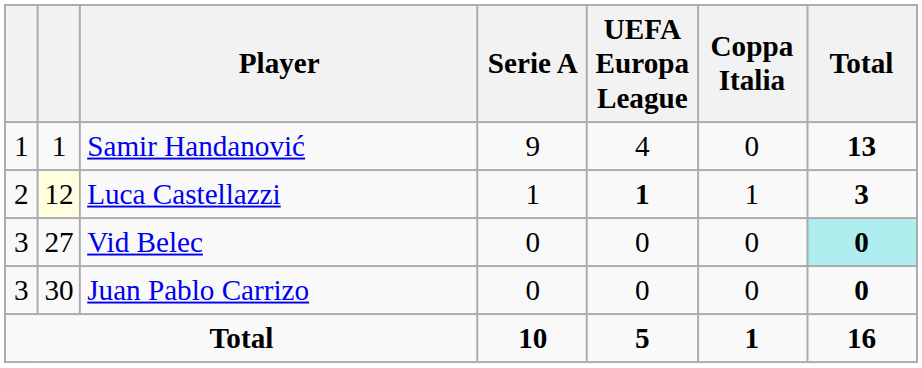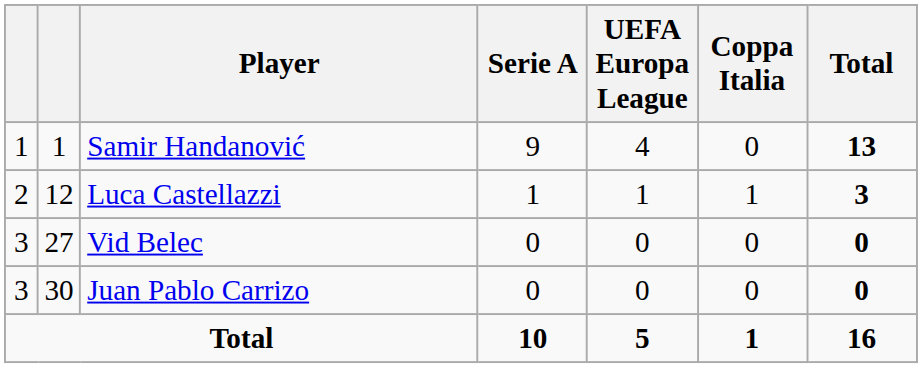Luca Castellazzi | column 2: lightyellow background -> no background
Luca Castellazzi | UEFA Europa League: bold -> normal
Vid Belec | Total: paleturquoise background -> no background
